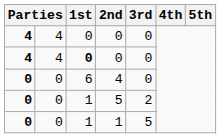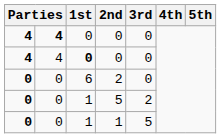row 2 | column 2: normal -> bold
row 4 | 2nd: 4 -> 2
